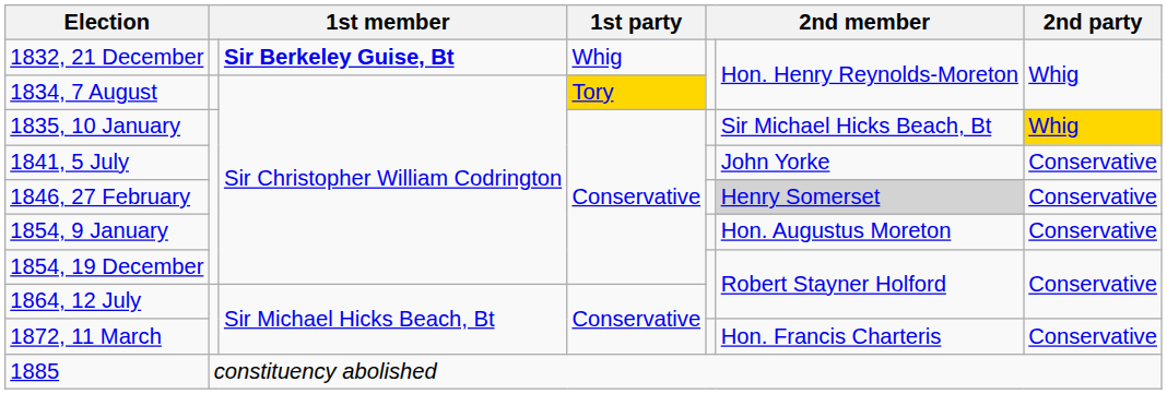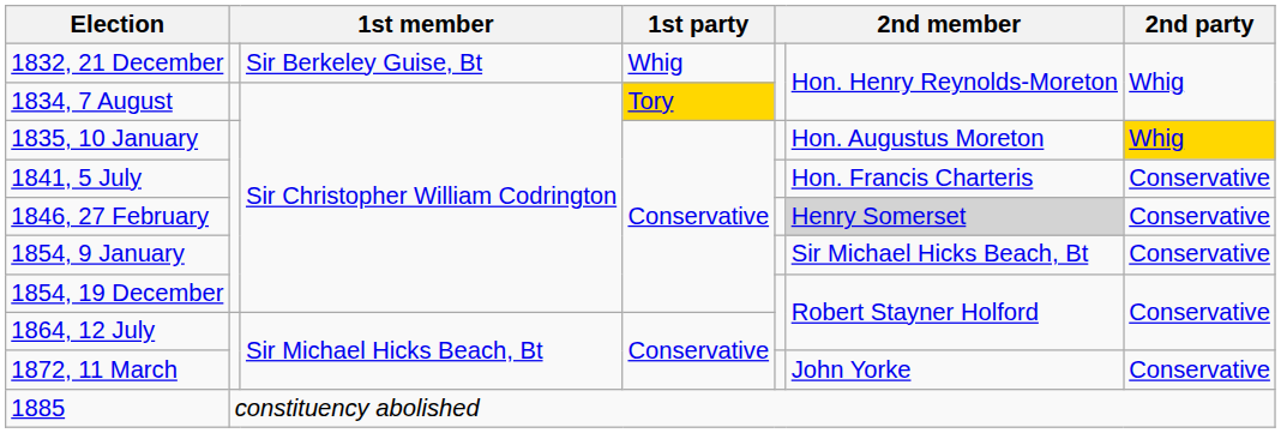1832, 21 December | column 3: bold -> normal
1835, 10 January | column 6: Sir Michael Hicks Beach, Bt -> Hon. Augustus Moreton
1841, 5 July | column 6: John Yorke -> Hon. Francis Charteris
1854, 9 January | column 6: Hon. Augustus Moreton -> Sir Michael Hicks Beach, Bt
1872, 11 March | column 6: Hon. Francis Charteris -> John Yorke
